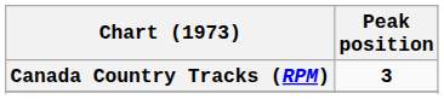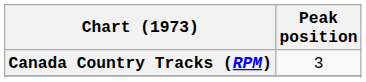Canada Country Tracks (RPM) | Peak position: bold -> normal
